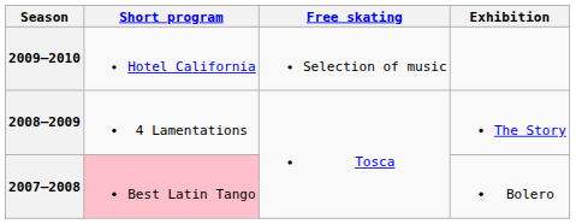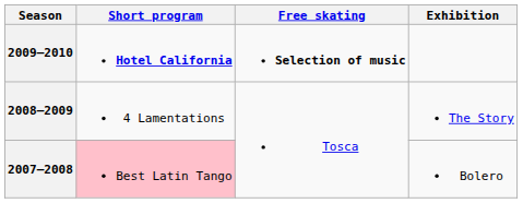2009–2010 | Short program: normal -> bold
2009–2010 | Free skating: normal -> bold
